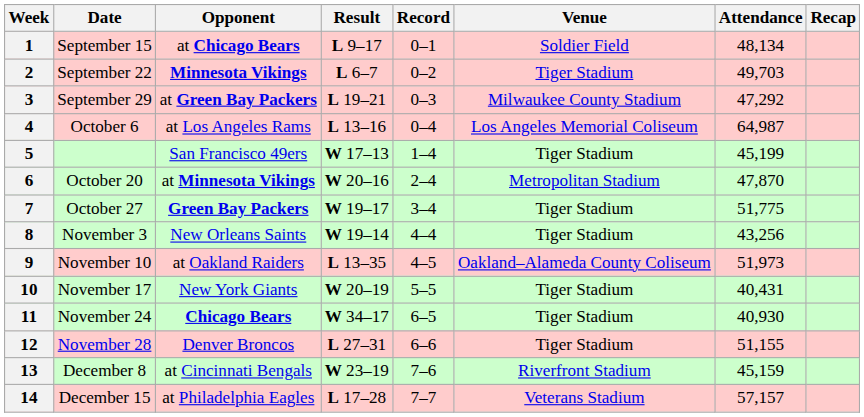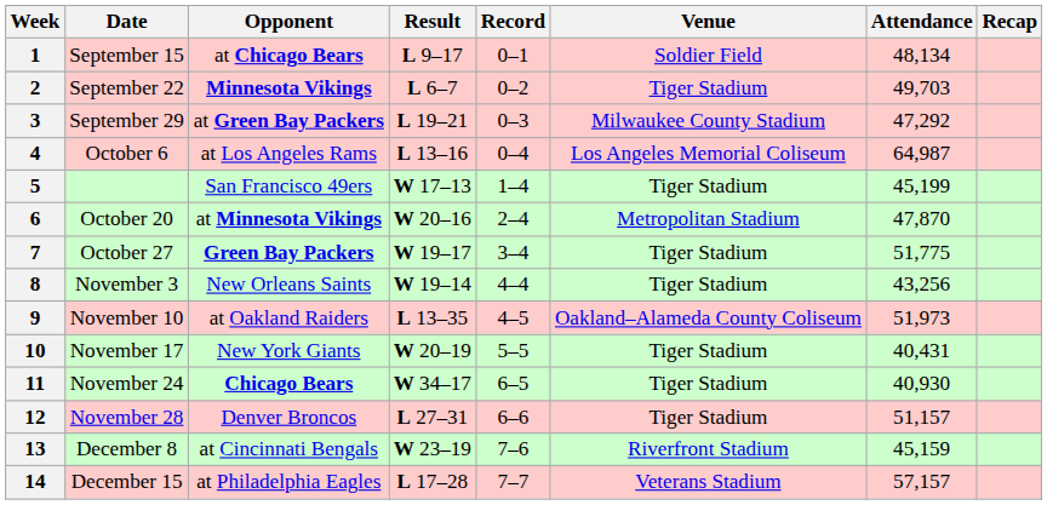12 | Attendance: 51,155 -> 51,157
